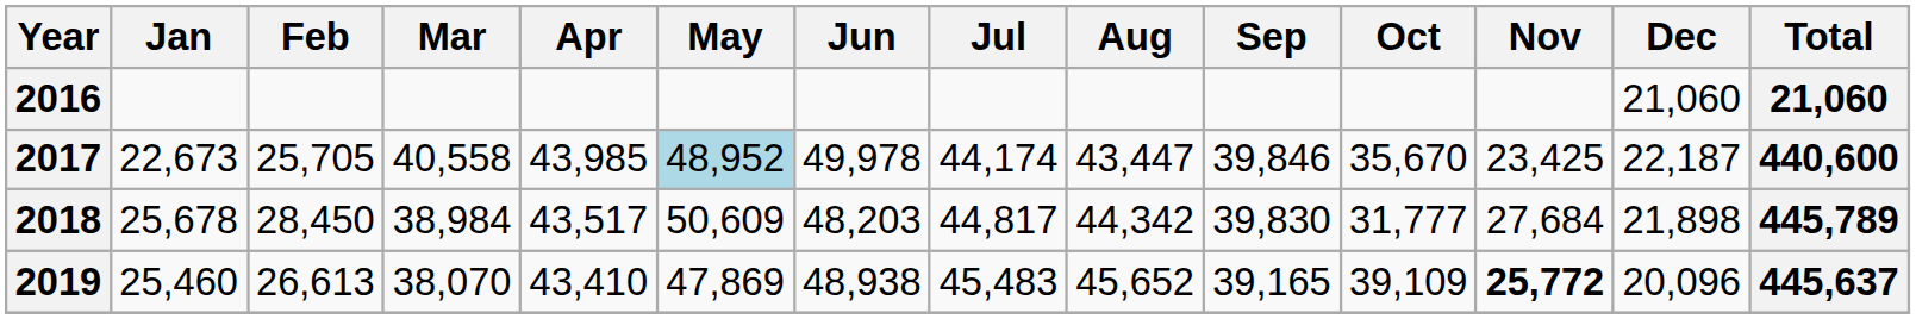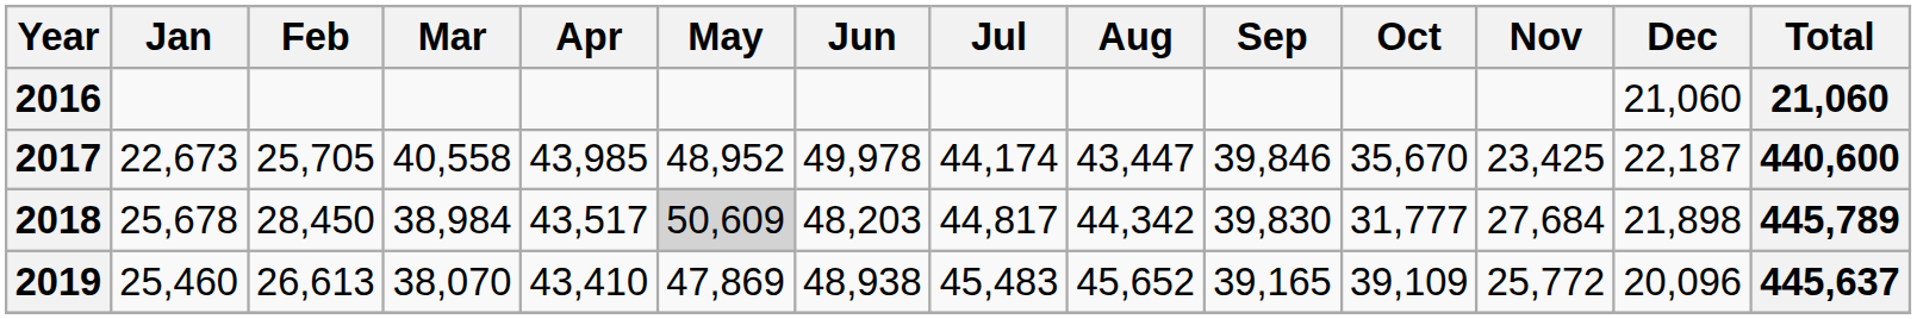2017 | May: lightblue background -> no background
2018 | May: no background -> lightgrey background
2019 | Nov: bold -> normal
